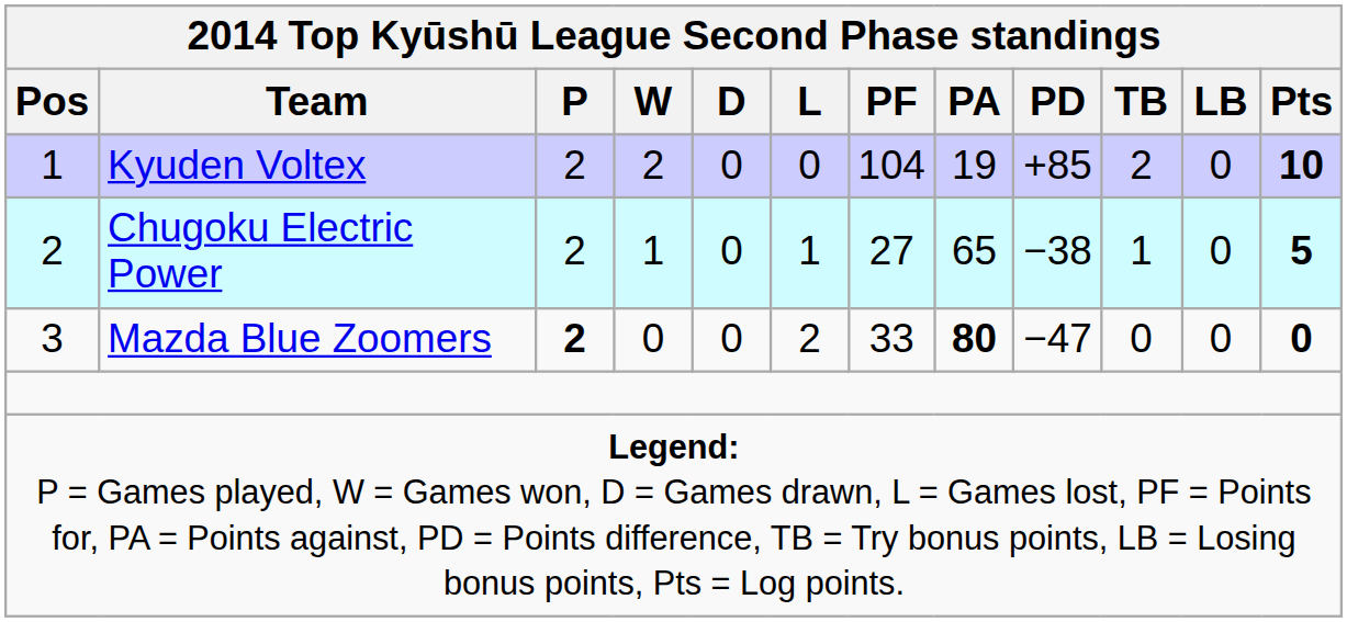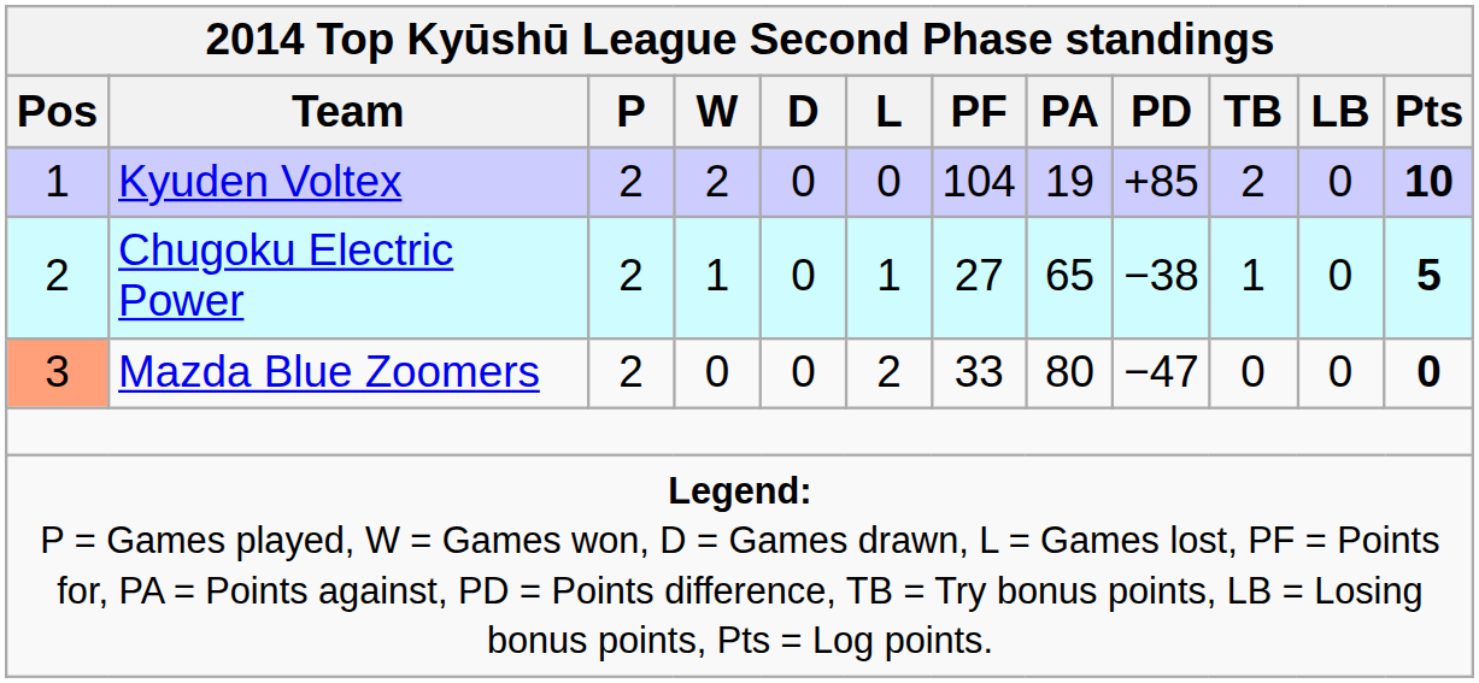Mazda Blue Zoomers | Pos: no background -> lightsalmon background
Mazda Blue Zoomers | P: bold -> normal
Mazda Blue Zoomers | PA: bold -> normal
